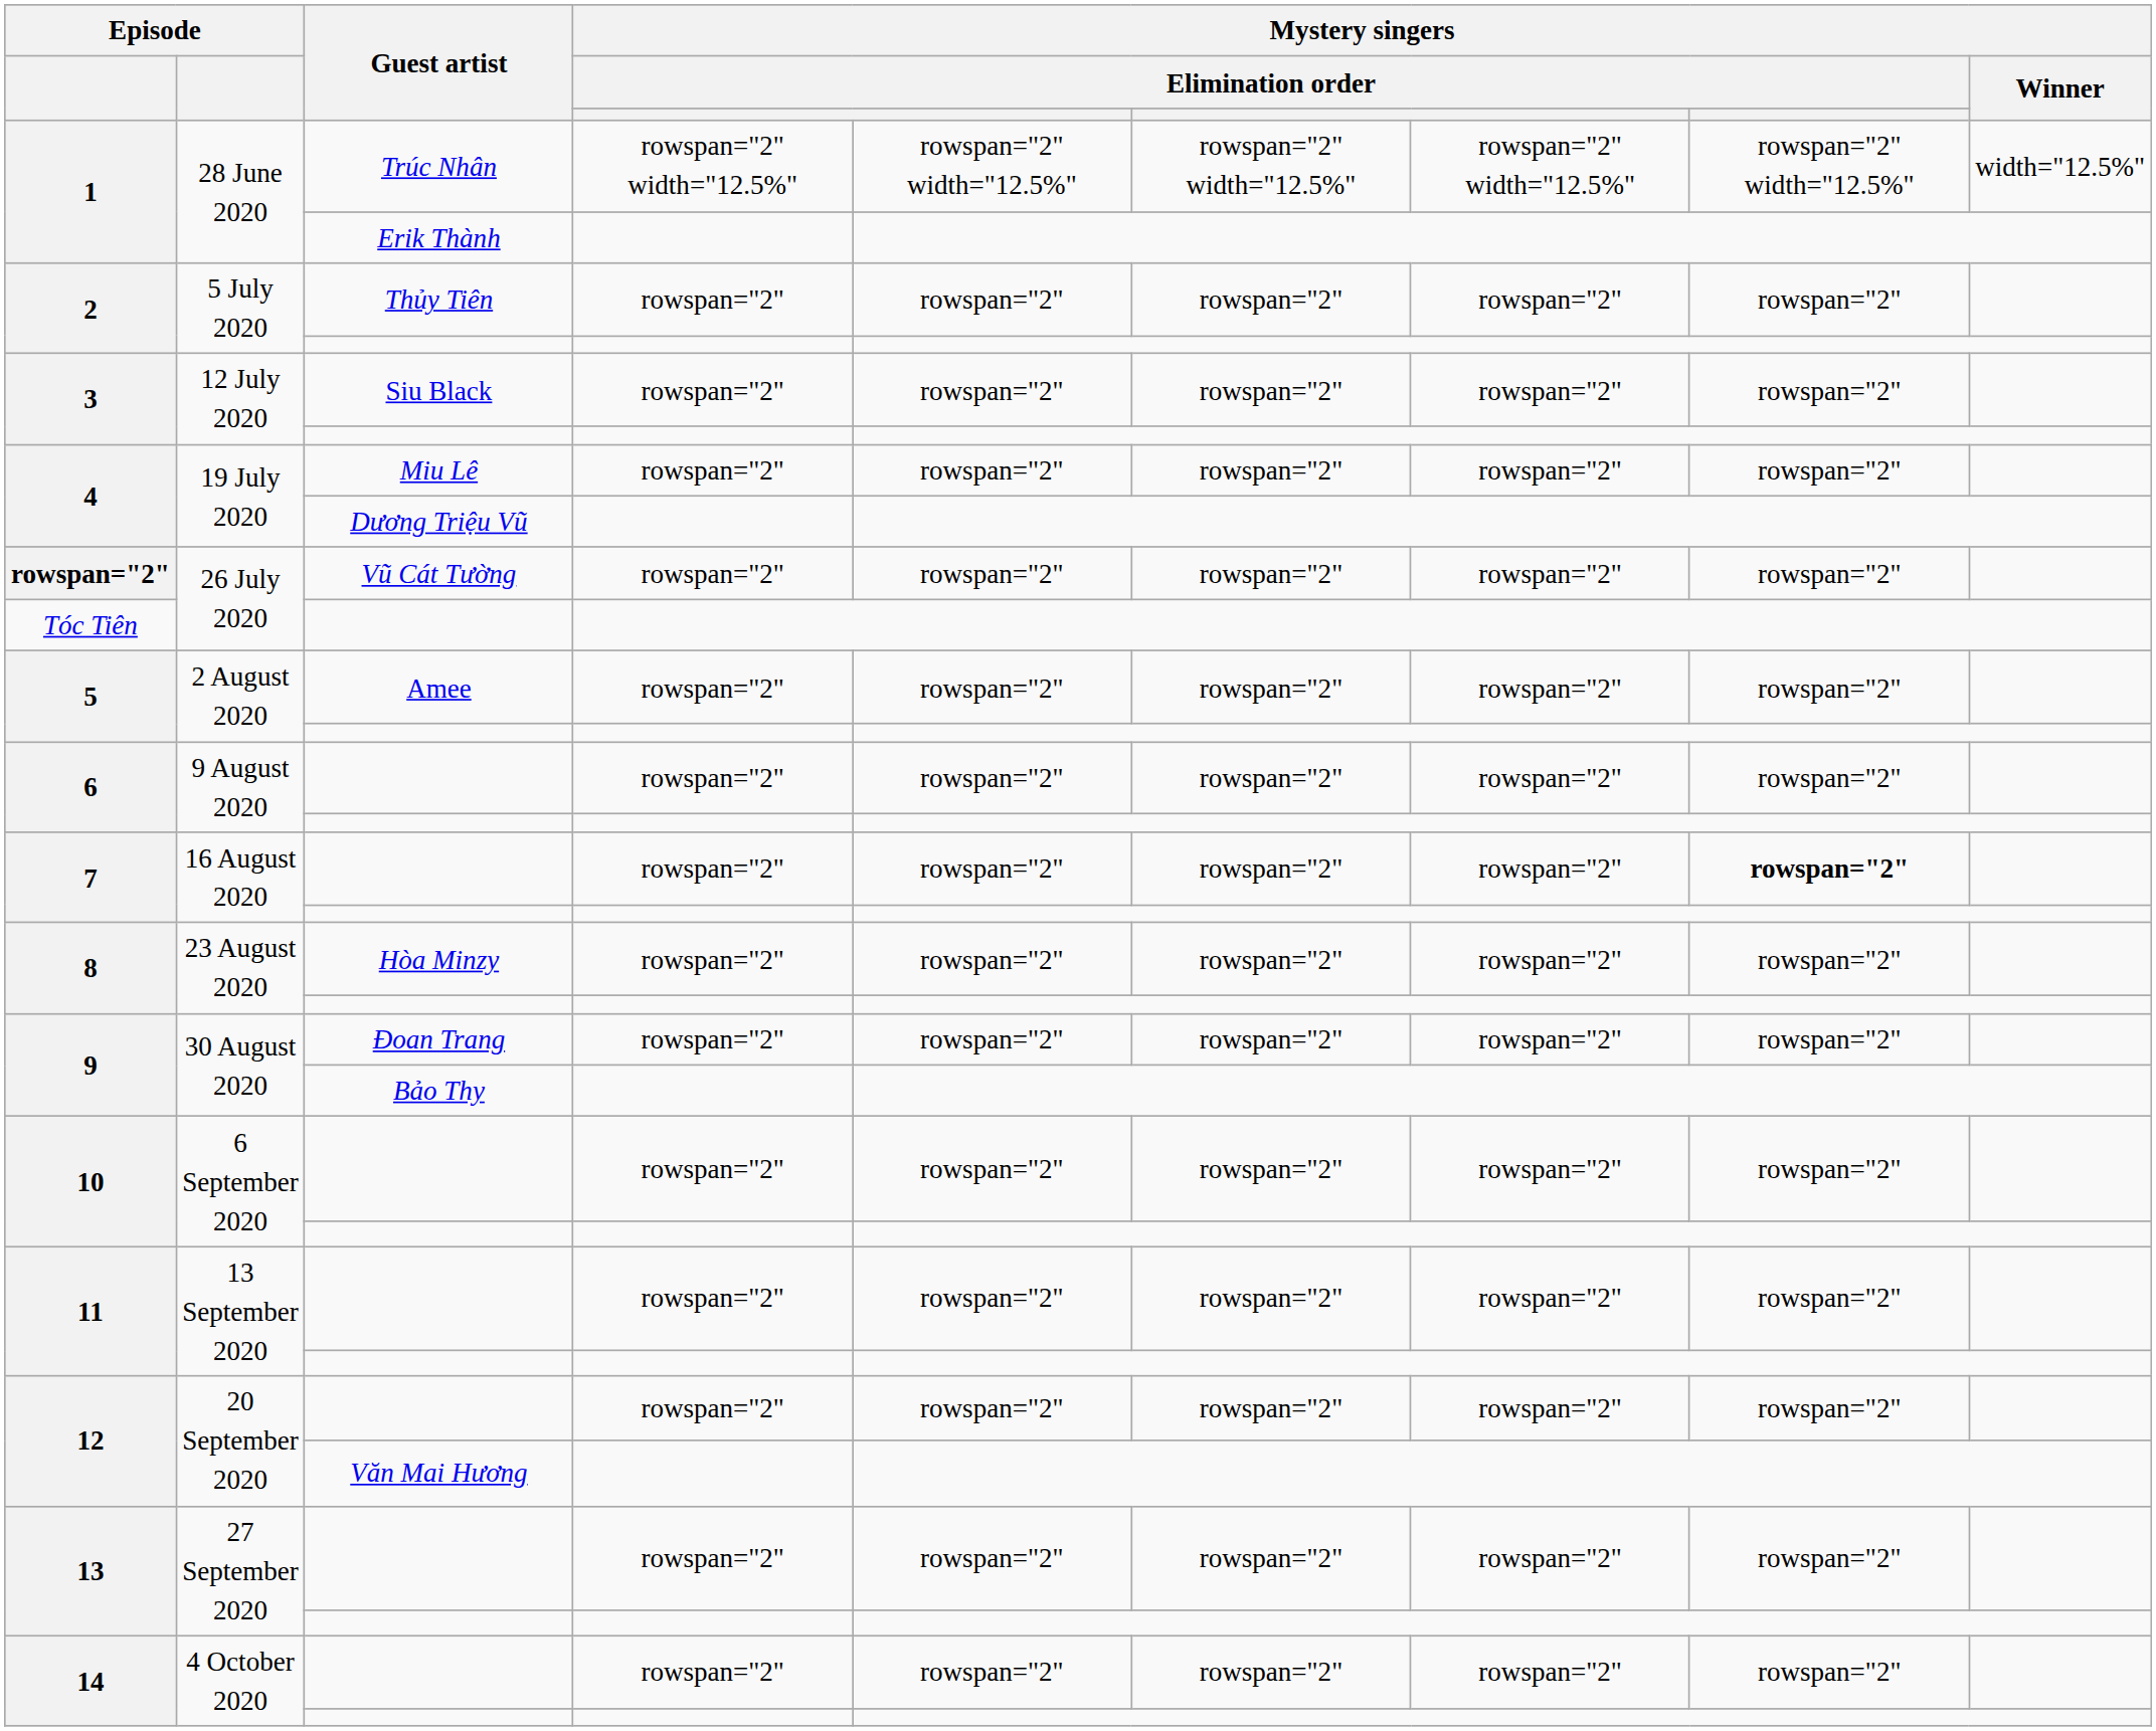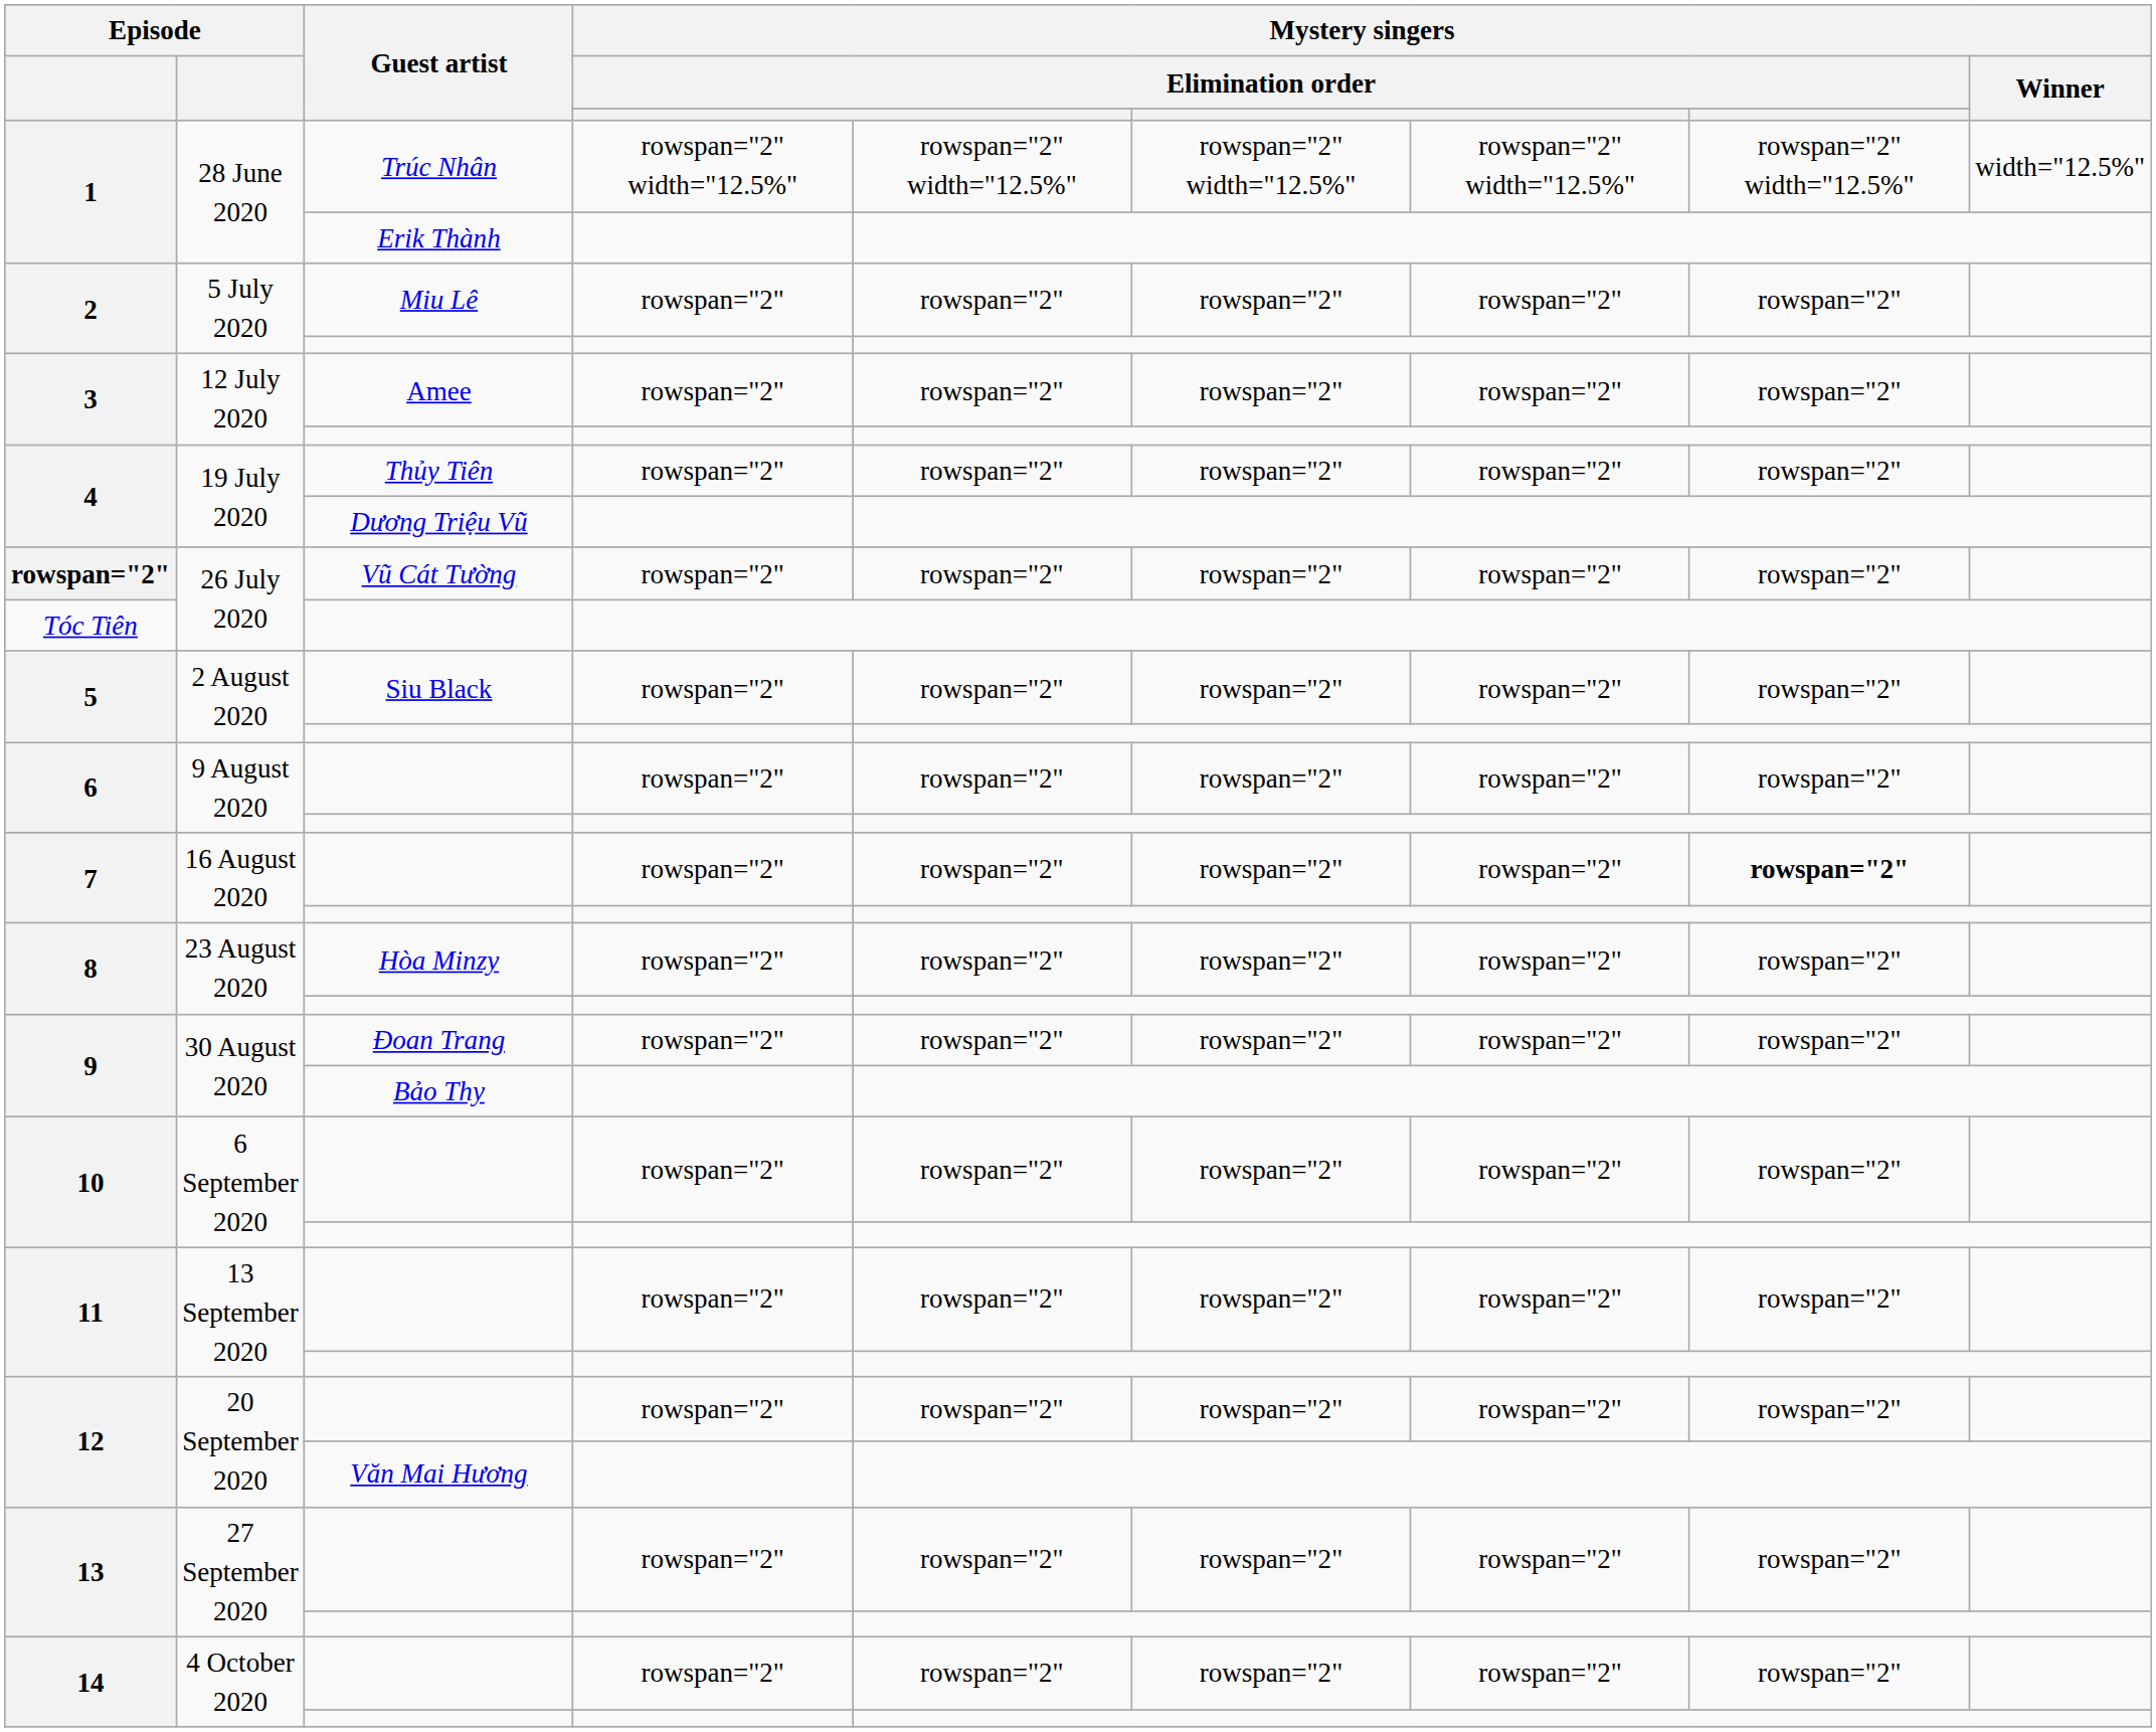2 / rowspan="2" | Guest artist: Thủy Tiên -> Miu Lê
3 / rowspan="2" | Guest artist: Siu Black -> Amee
4 / rowspan="2" | Guest artist: Miu Lê -> Thủy Tiên
5 / rowspan="2" | Guest artist: Amee -> Siu Black
